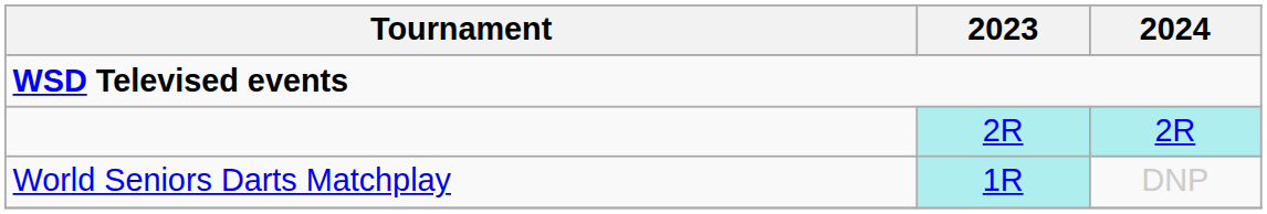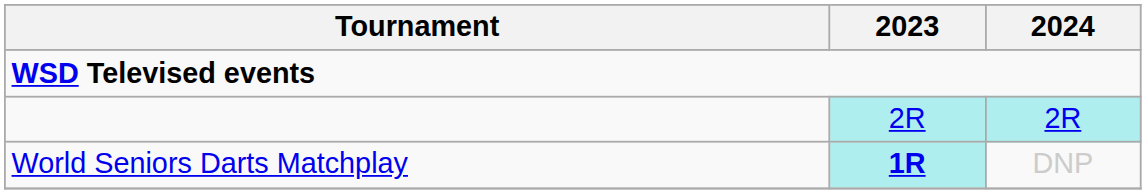World Seniors Darts Matchplay | 2023: normal -> bold
